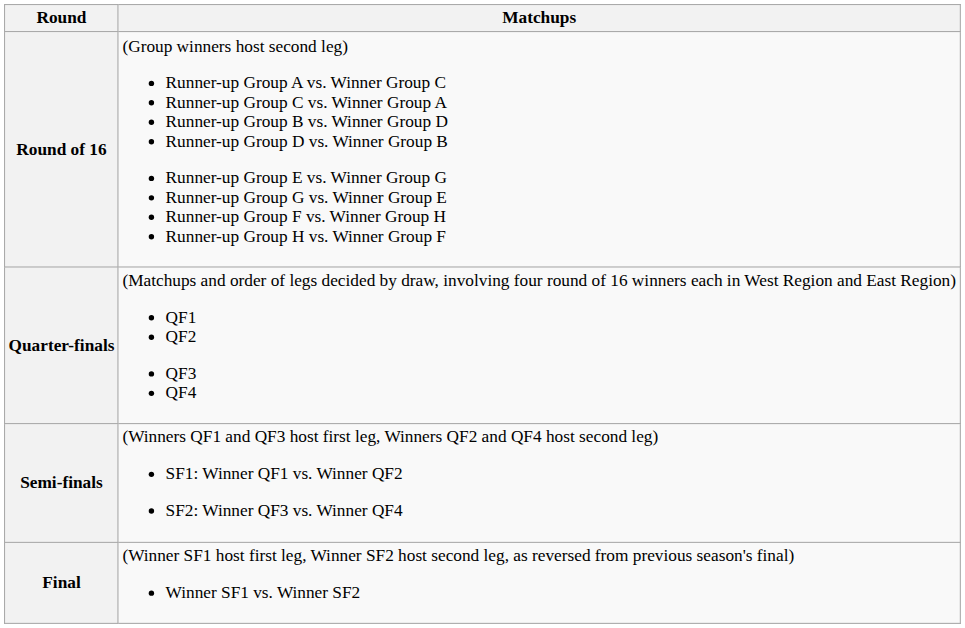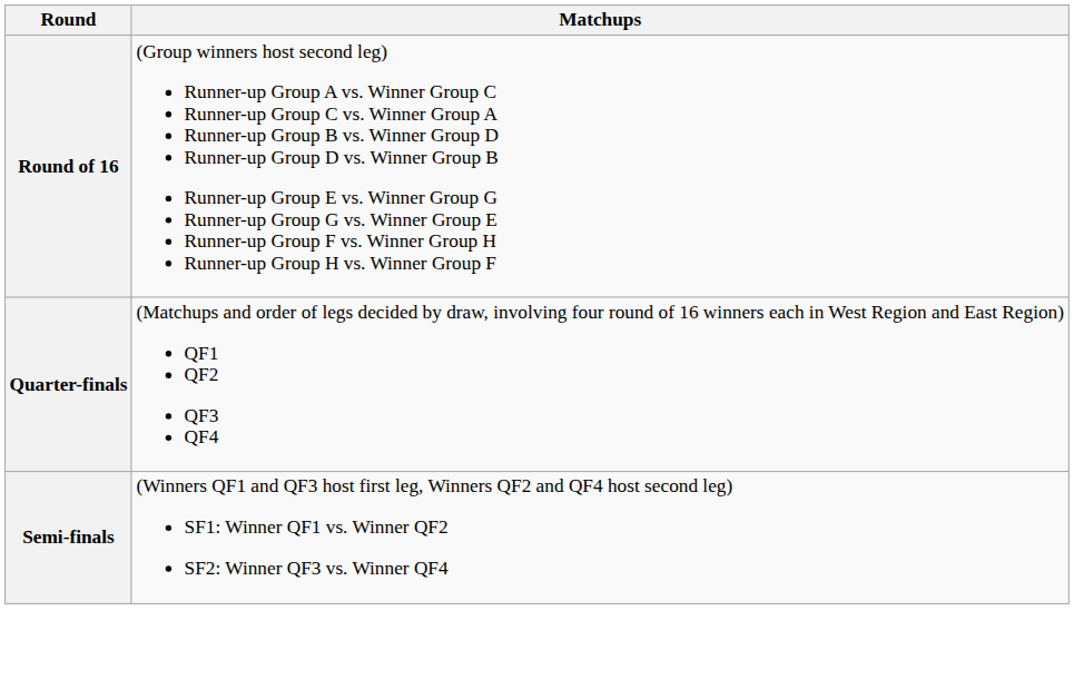- row: Final | (Winner SF1 host first leg, Winner SF2 host second leg, as reversed from previous season's final) Winner SF1 vs. Winner SF2
